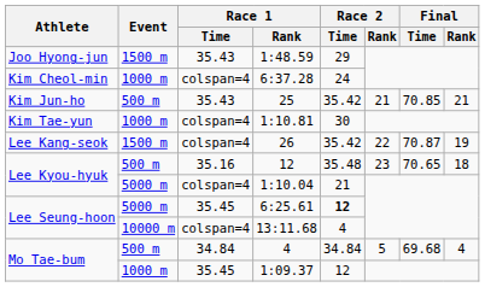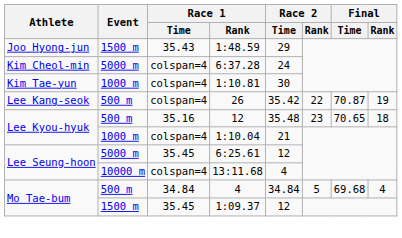6:37.28 | Event: 1000 m -> 5000 m
- row: Kim Jun-ho | 500 m | 35.43 | 25 | 35.42 | 21 | 70.85 | 21
26 | Event: 1500 m -> 500 m
1:10.04 | Event: 5000 m -> 1000 m
6:25.61 | Race 2 / Time: bold -> normal
1:09.37 | Event: 1000 m -> 1500 m
